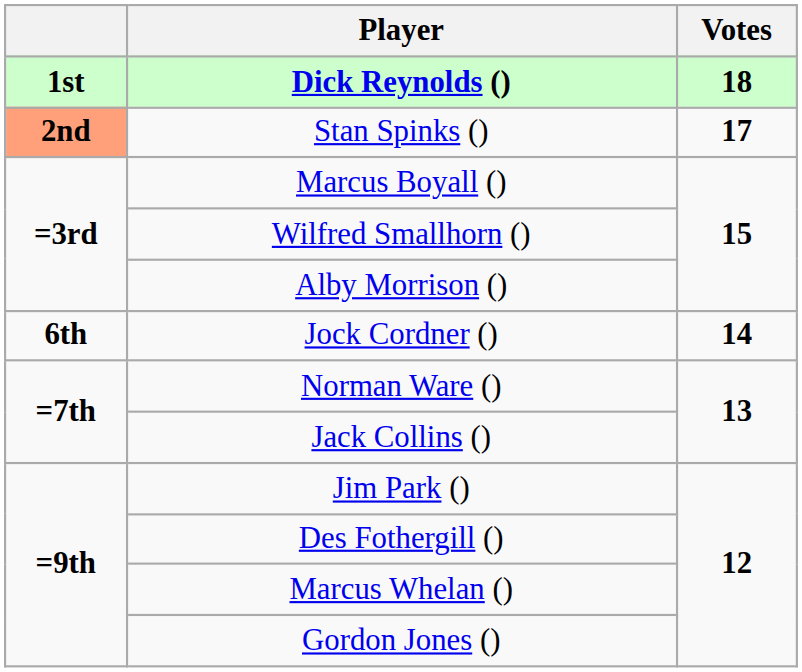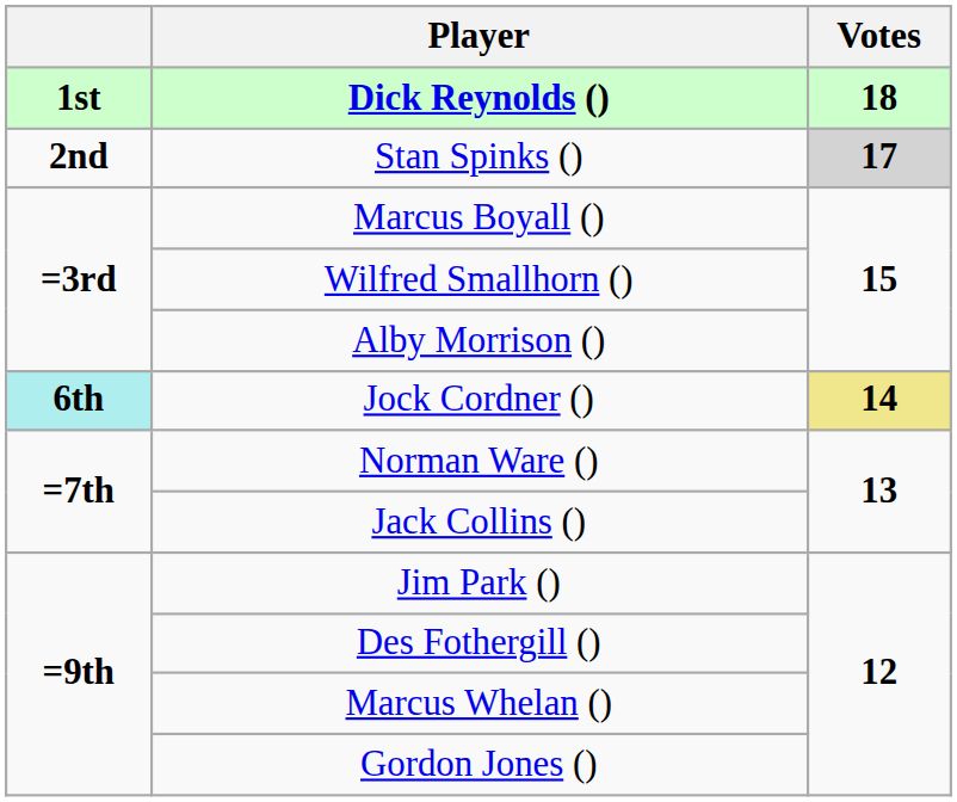Stan Spinks () | column 1: lightsalmon background -> no background
Stan Spinks () | Votes: no background -> lightgrey background
Jock Cordner () | column 1: no background -> paleturquoise background
Jock Cordner () | Votes: no background -> khaki background
